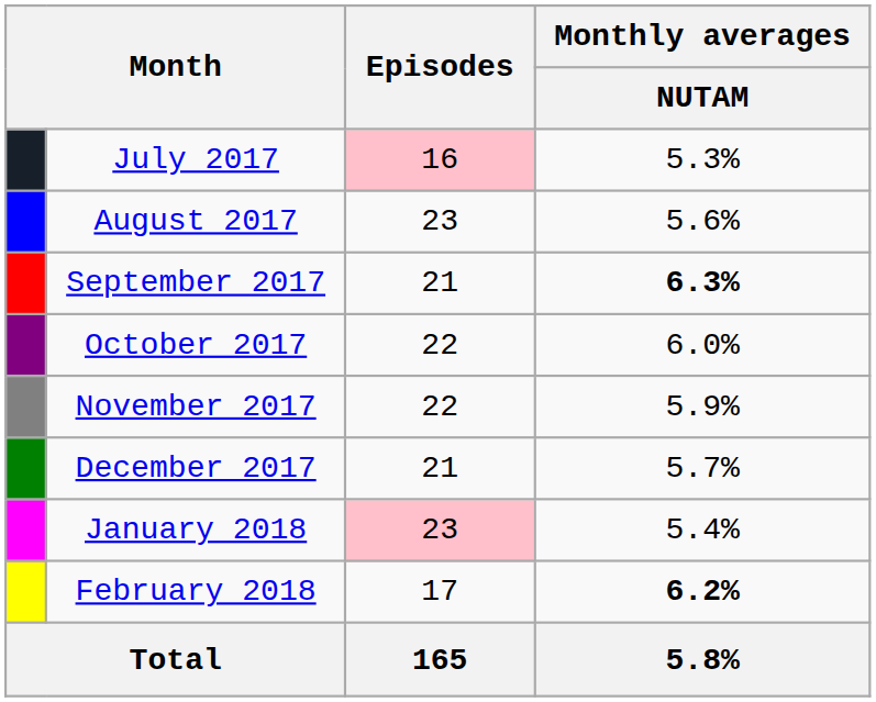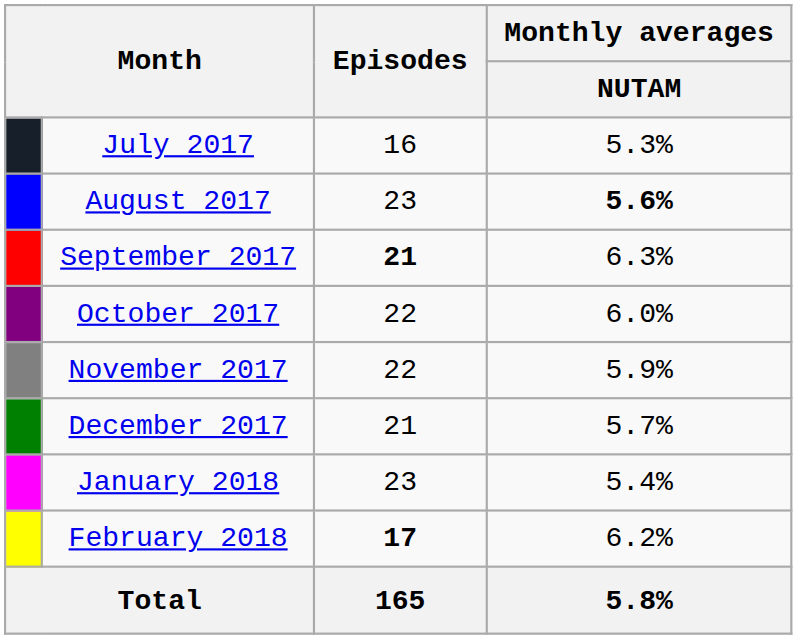July 2017 | Episodes: pink background -> no background
August 2017 | Monthly averages / NUTAM: normal -> bold
September 2017 | Episodes: normal -> bold
September 2017 | Monthly averages / NUTAM: bold -> normal
January 2018 | Episodes: pink background -> no background
February 2018 | Episodes: normal -> bold
February 2018 | Monthly averages / NUTAM: bold -> normal
